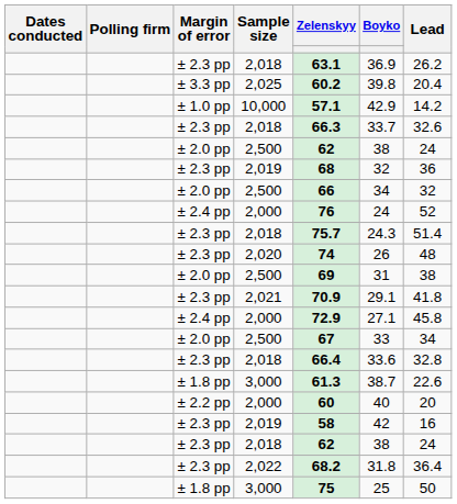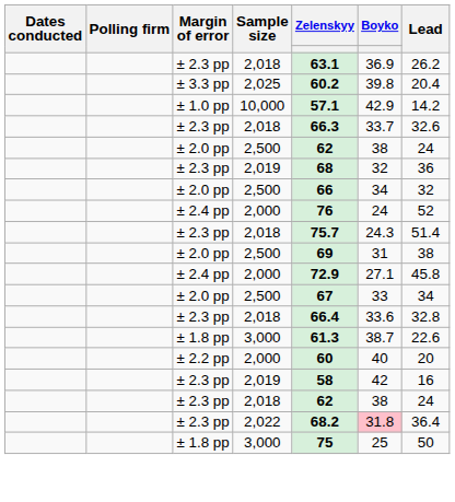- row: ± 2.3 pp | 2,020 | 74 | 26 | 48
- row: ± 2.3 pp | 2,021 | 70.9 | 29.1 | 41.8
2,022 | Boyko: no background -> pink background
